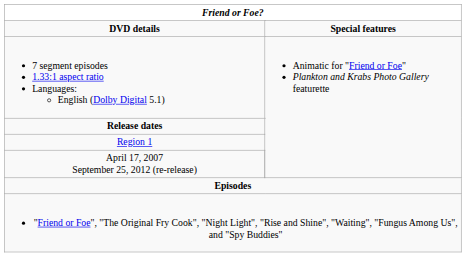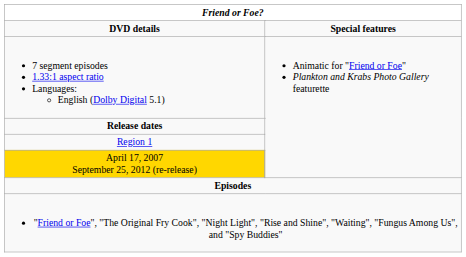April 17, 2007 September 25, 2012 (re-release) | column 1: no background -> gold background
